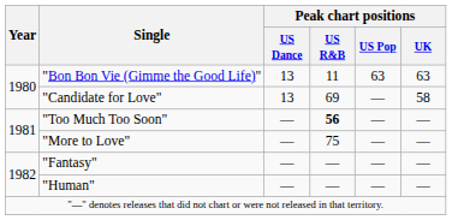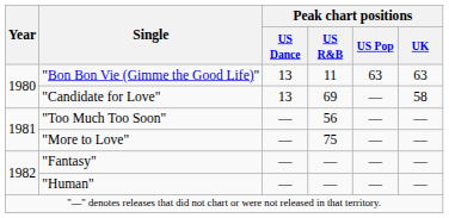"Too Much Too Soon" | Peak chart positions / US R&B: bold -> normal
